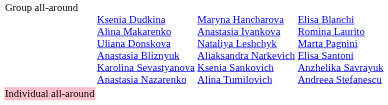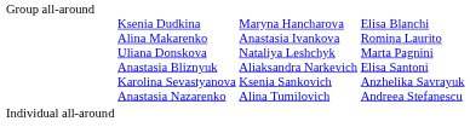row 2 | column 1: pink background -> no background
